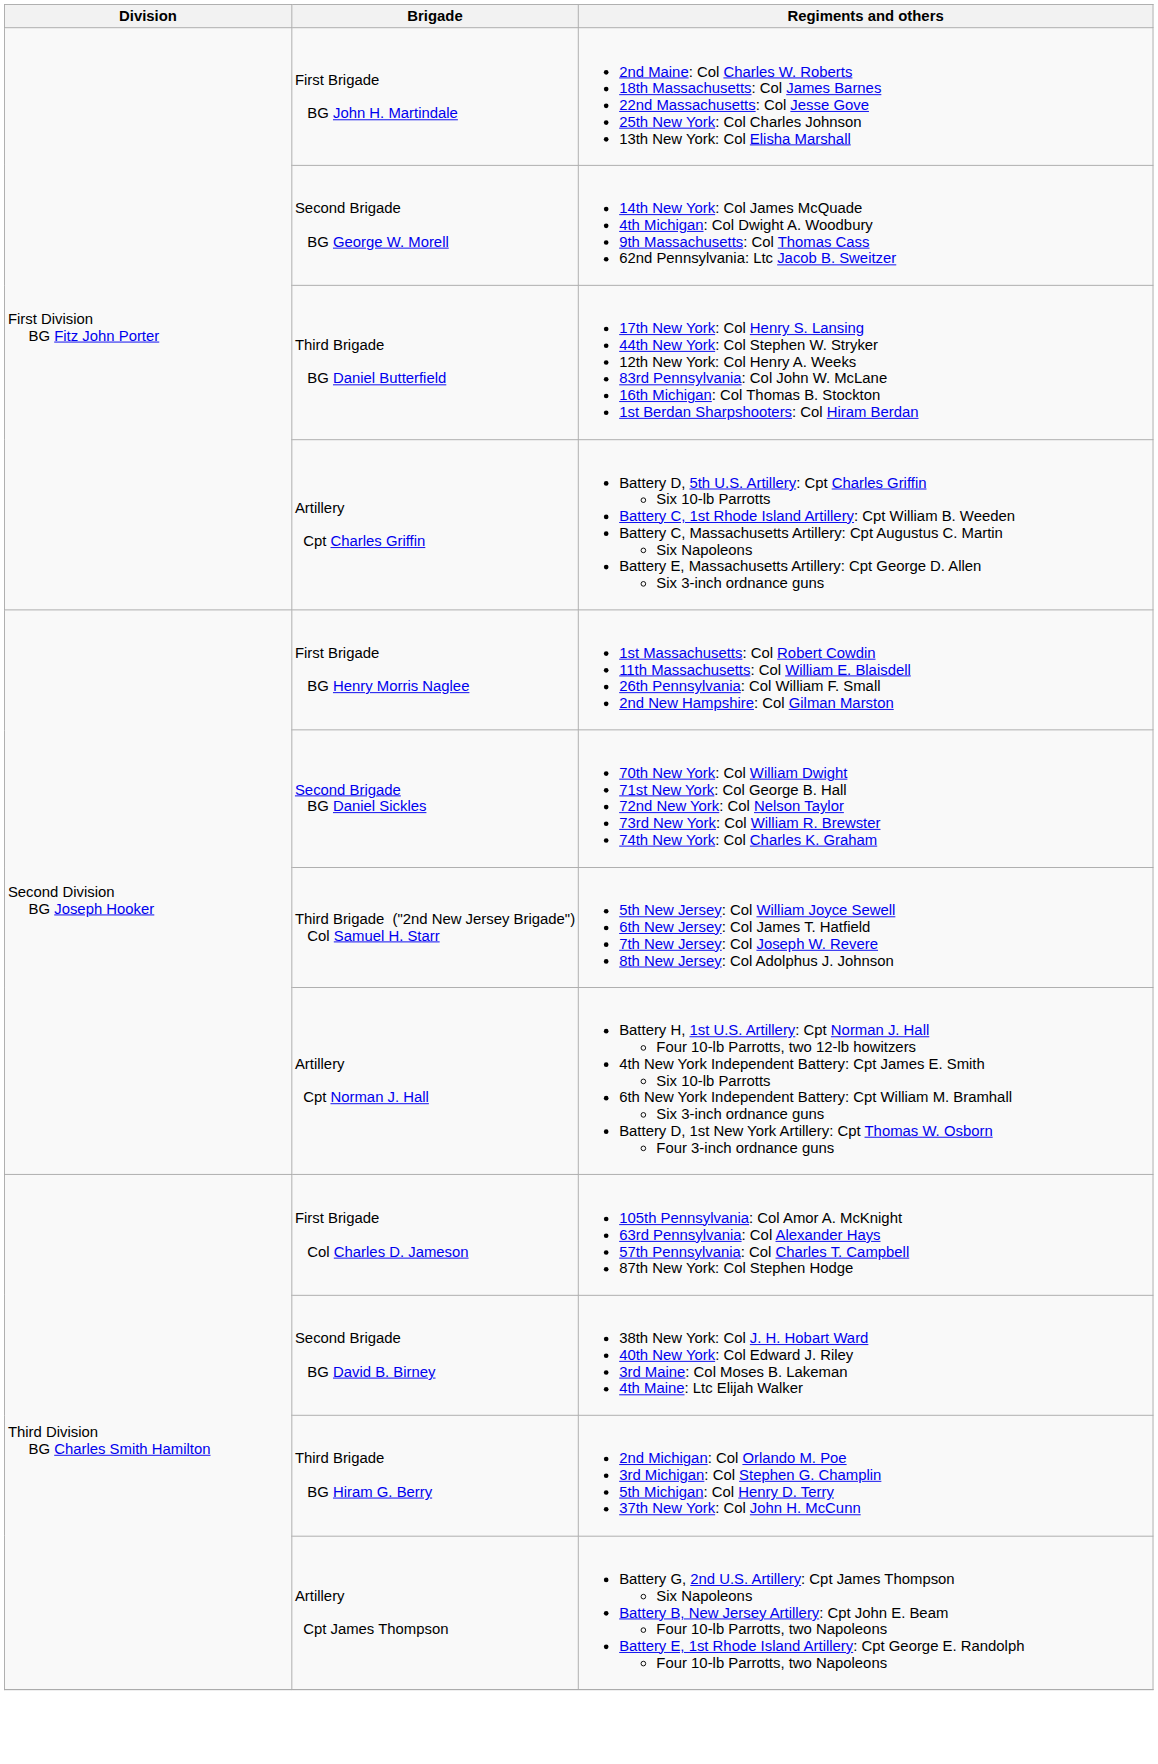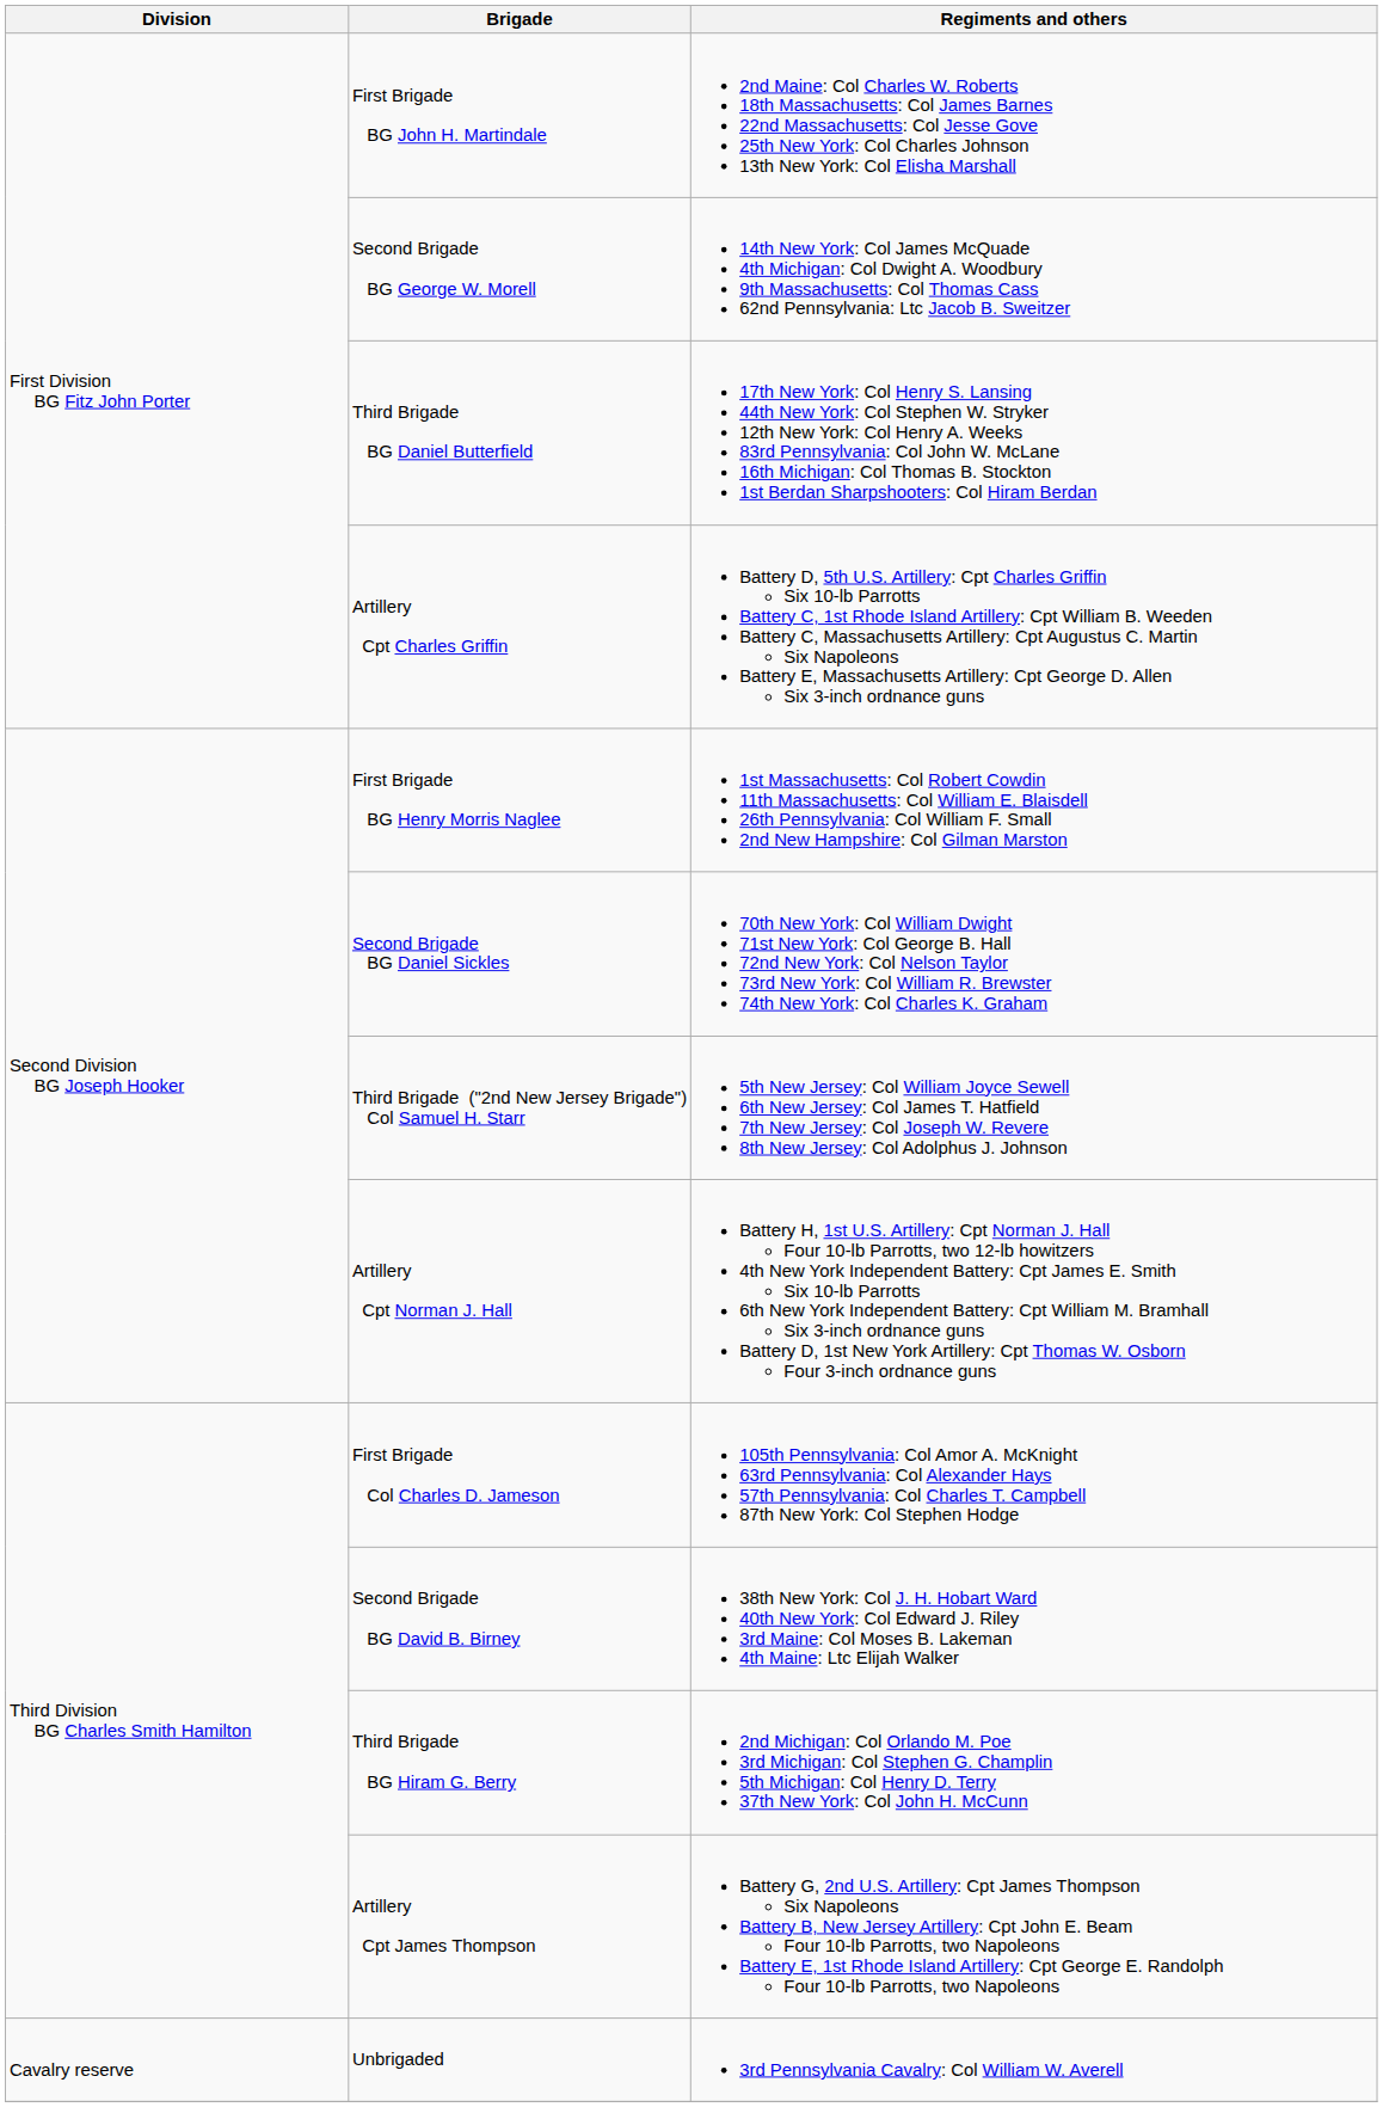+ row: Cavalry reserve | Unbrigaded | 3rd Pennsylvania Cavalry: Col William W. Averell
